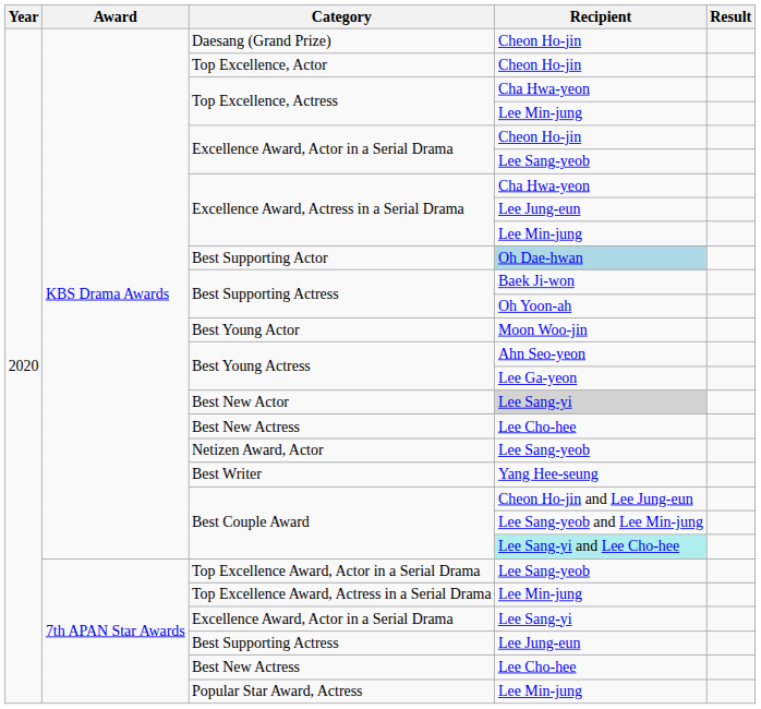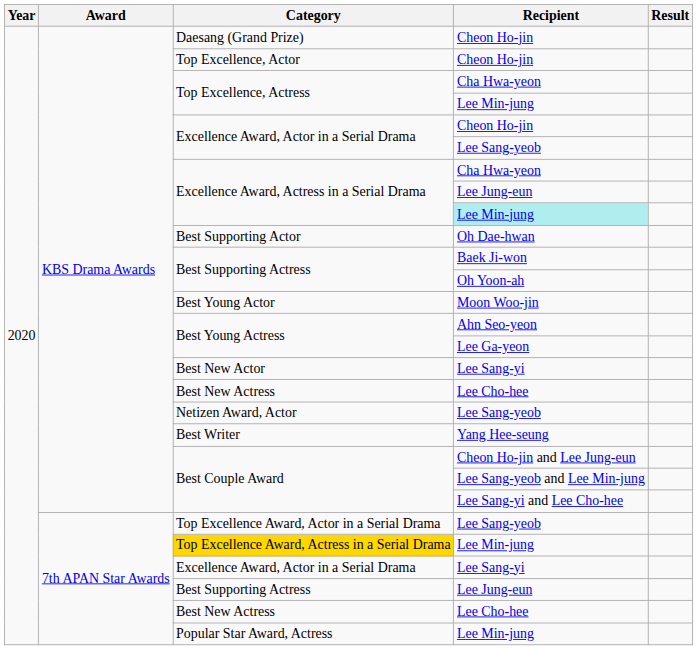Excellence Award, Actress in a Serial Drama / Lee Min-jung | Recipient: no background -> paleturquoise background
Best Supporting Actor | Recipient: lightblue background -> no background
Best New Actor | Recipient: lightgrey background -> no background
Best Couple Award / Lee Sang-yi and Lee Cho-hee | Recipient: paleturquoise background -> no background
Top Excellence Award, Actress in a Serial Drama | Category: no background -> gold background
